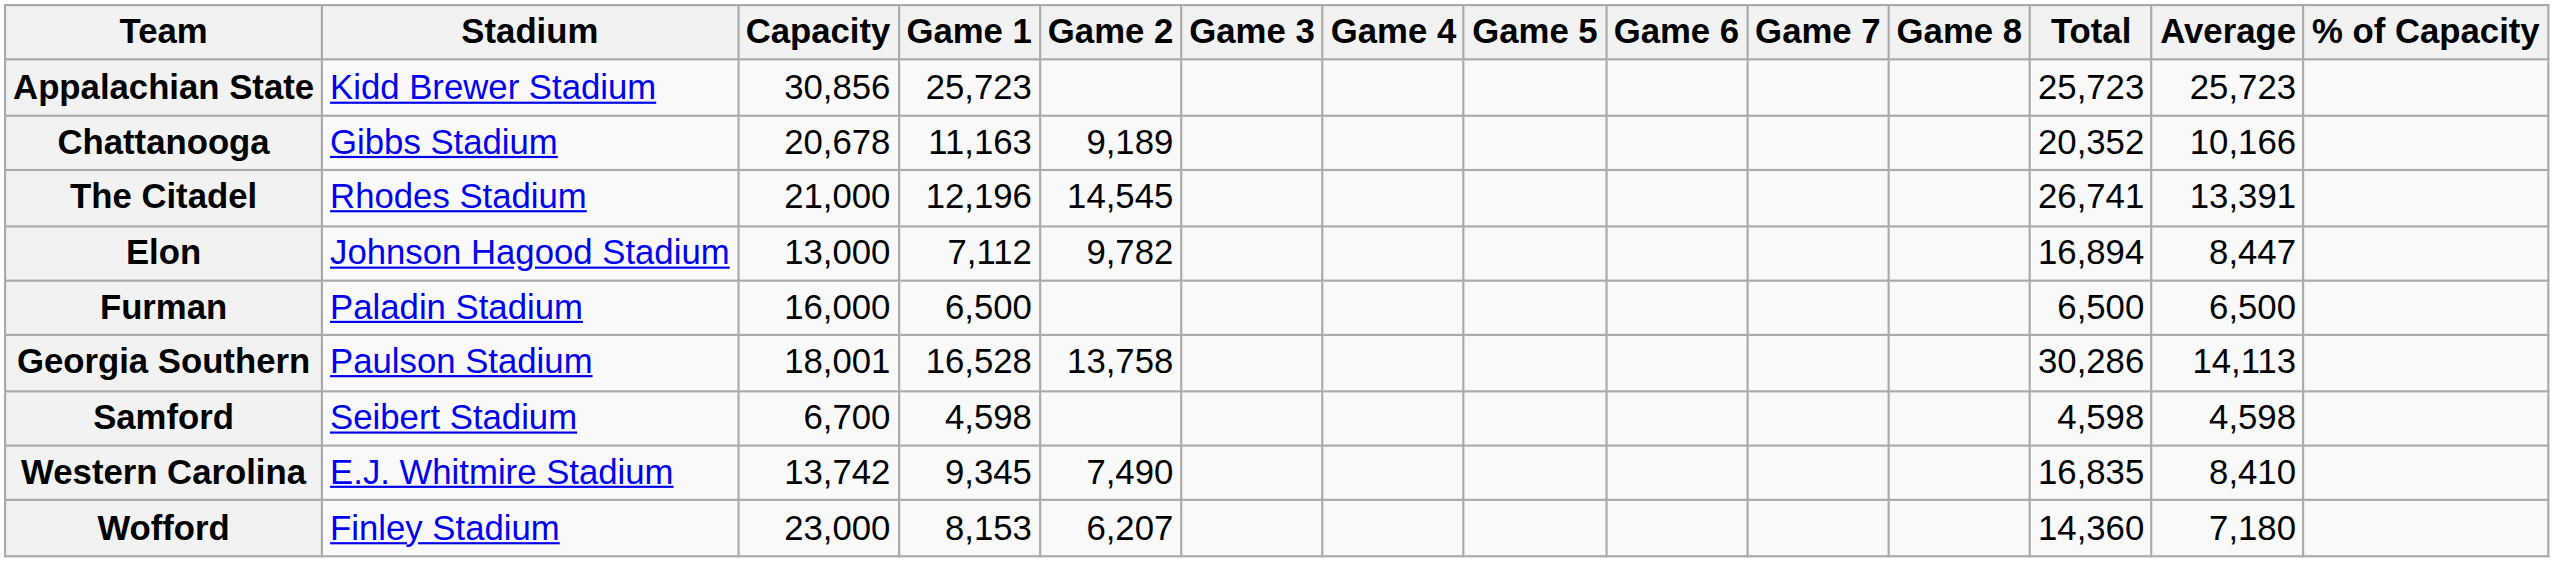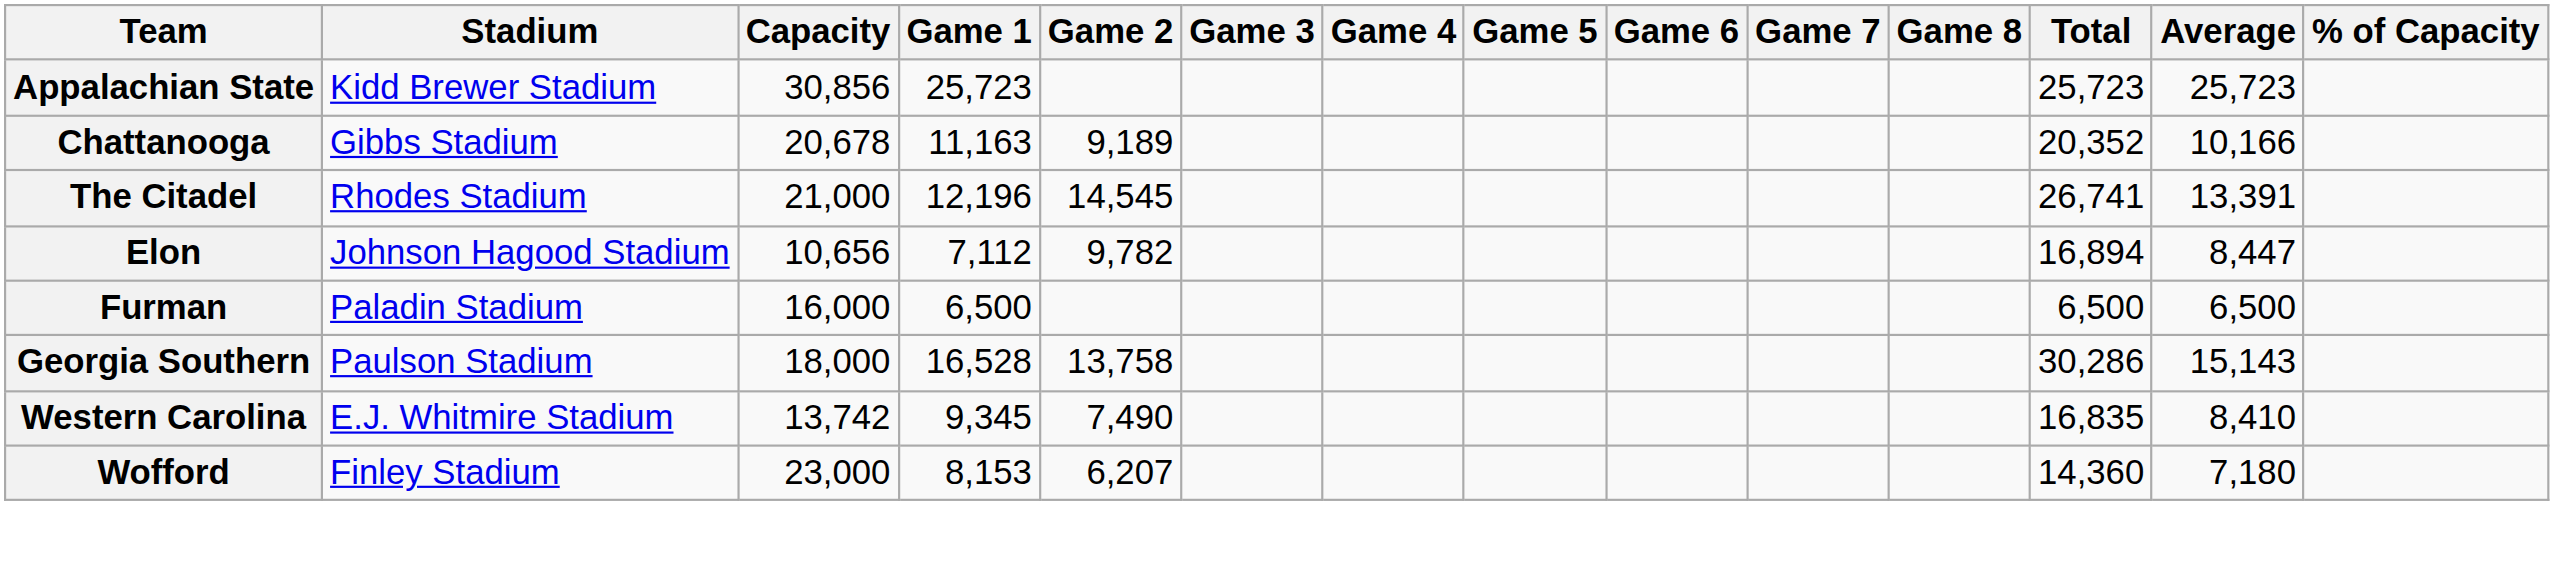Elon | Capacity: 13,000 -> 10,656
Georgia Southern | Capacity: 18,001 -> 18,000
Georgia Southern | Average: 14,113 -> 15,143
- row: Samford | Seibert Stadium | 6,700 | 4,598 | 4,598 | 4,598
